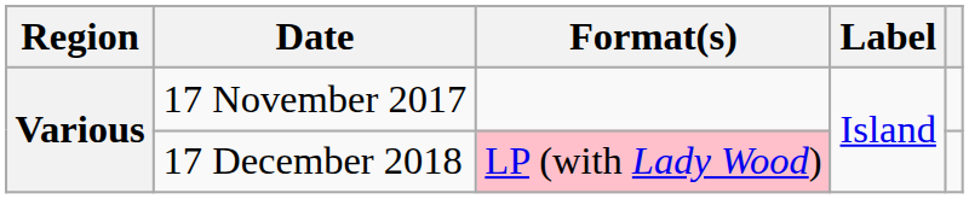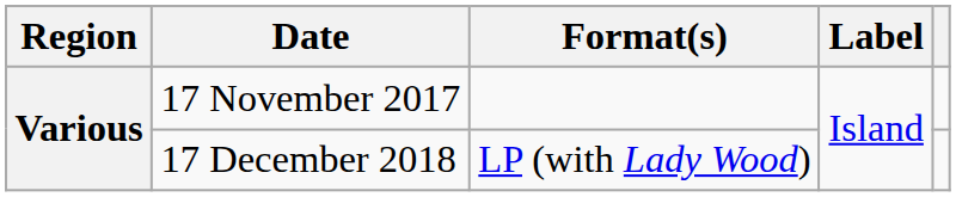17 December 2018 | Format(s): pink background -> no background
